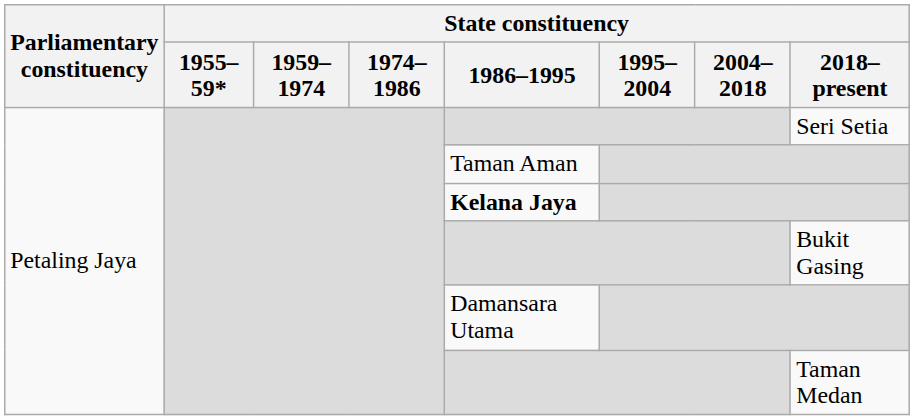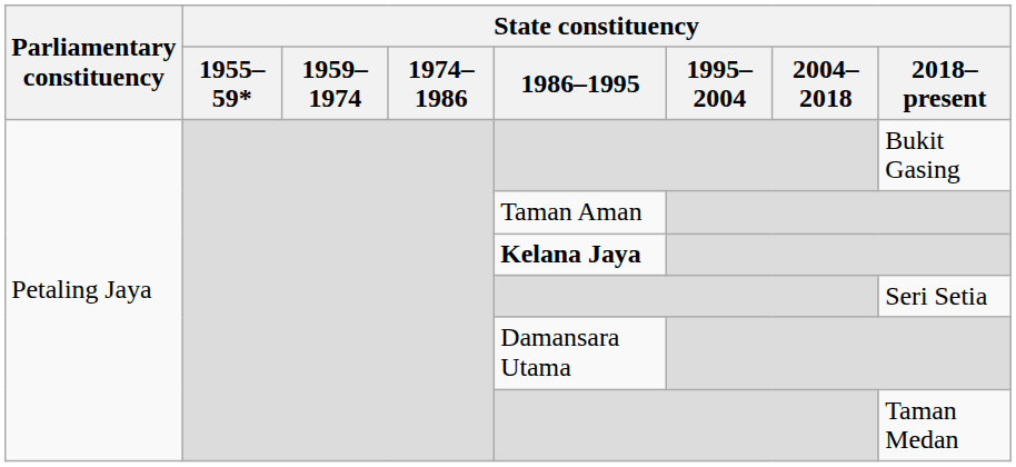row 3 | State constituency / 2018–present: Seri Setia -> Bukit Gasing
row 6 | State constituency / 2018–present: Bukit Gasing -> Seri Setia
